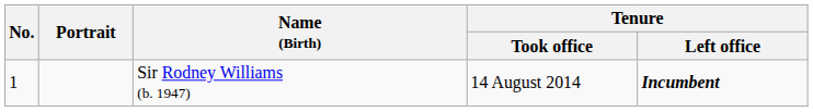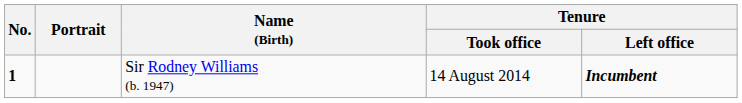Sir Rodney Williams (b. 1947) | No.: normal -> bold
